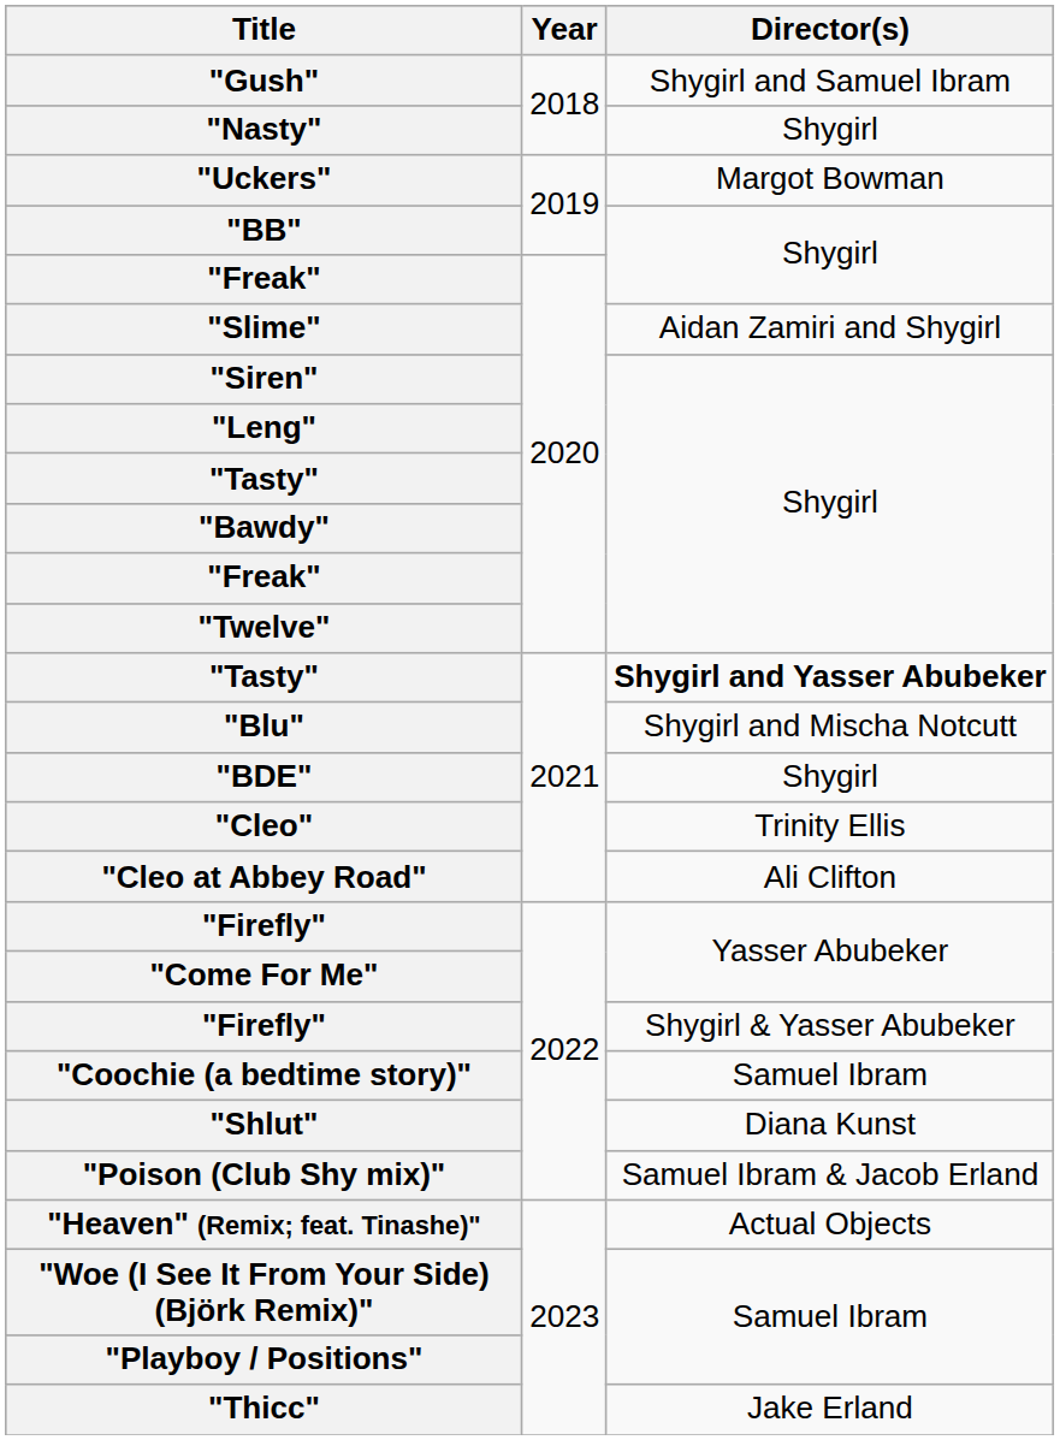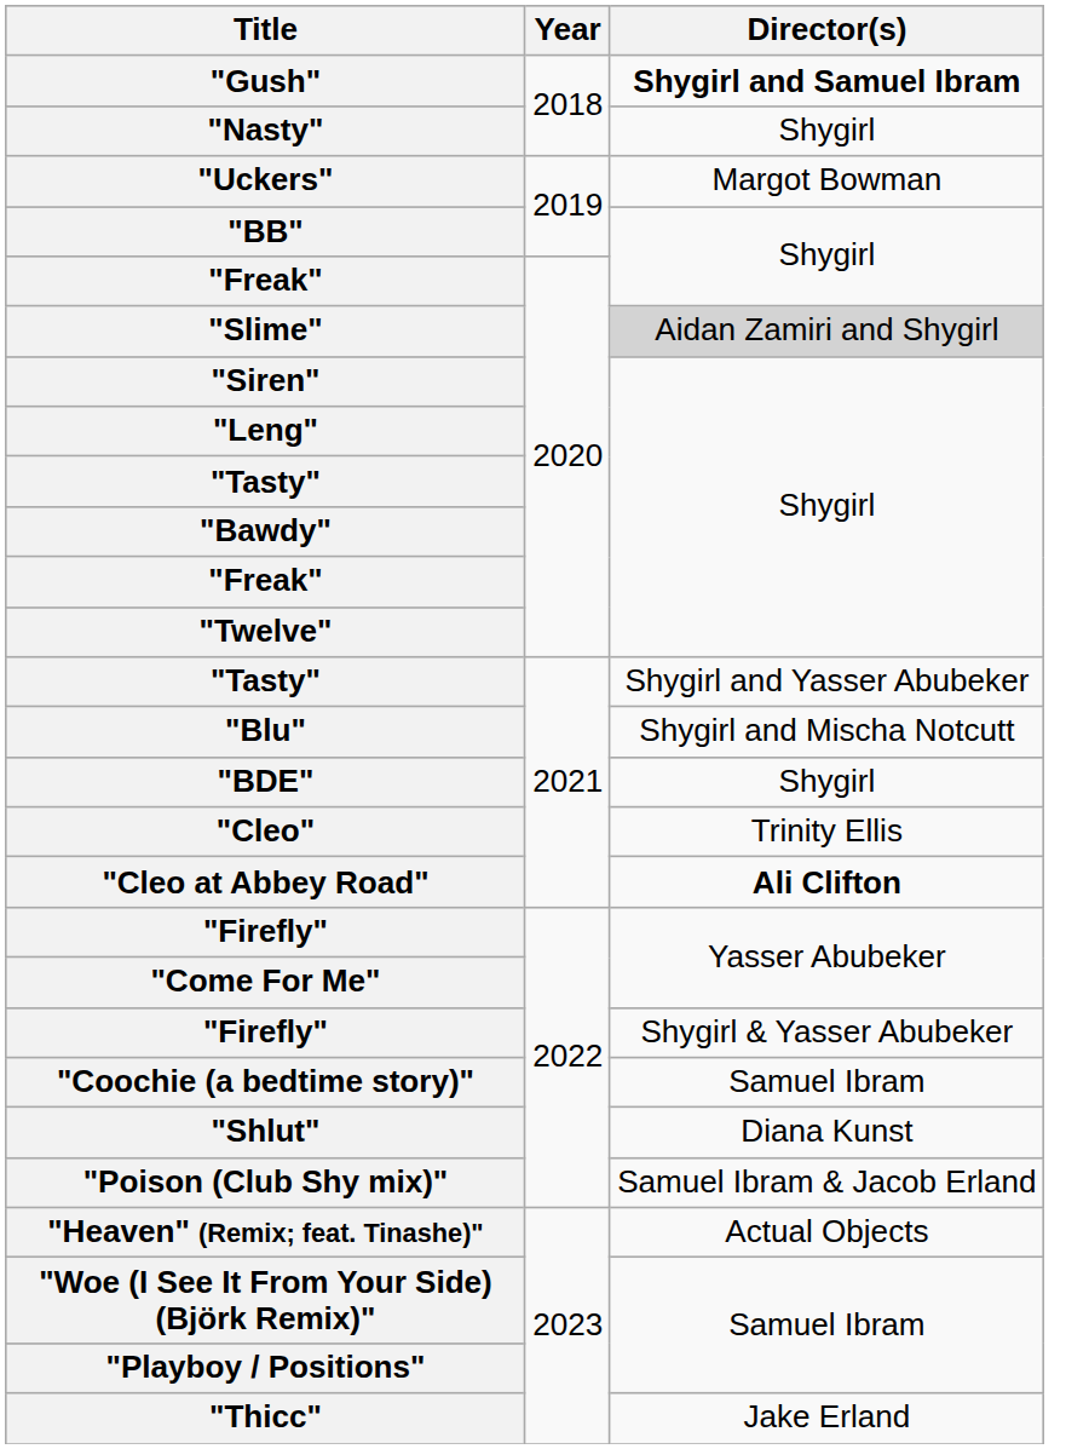"Gush" | Director(s): normal -> bold
"Slime" | Director(s): no background -> lightgrey background
"Tasty" / Shygirl and Yasser Abubeker | Director(s): bold -> normal
"Cleo at Abbey Road" | Director(s): normal -> bold
